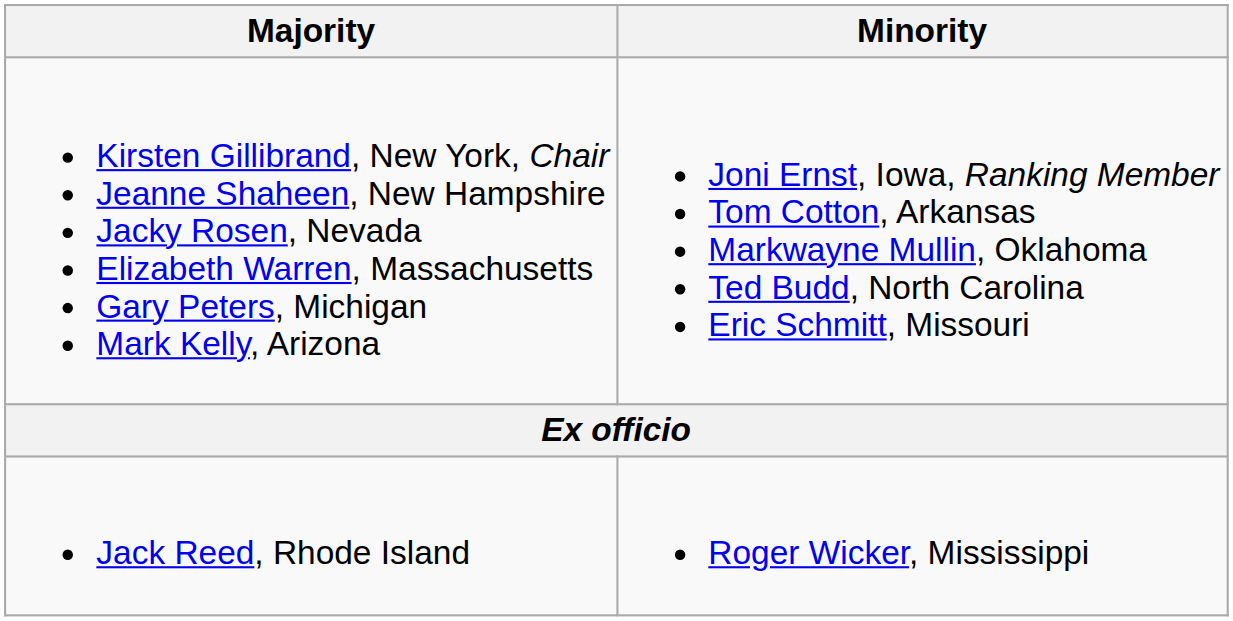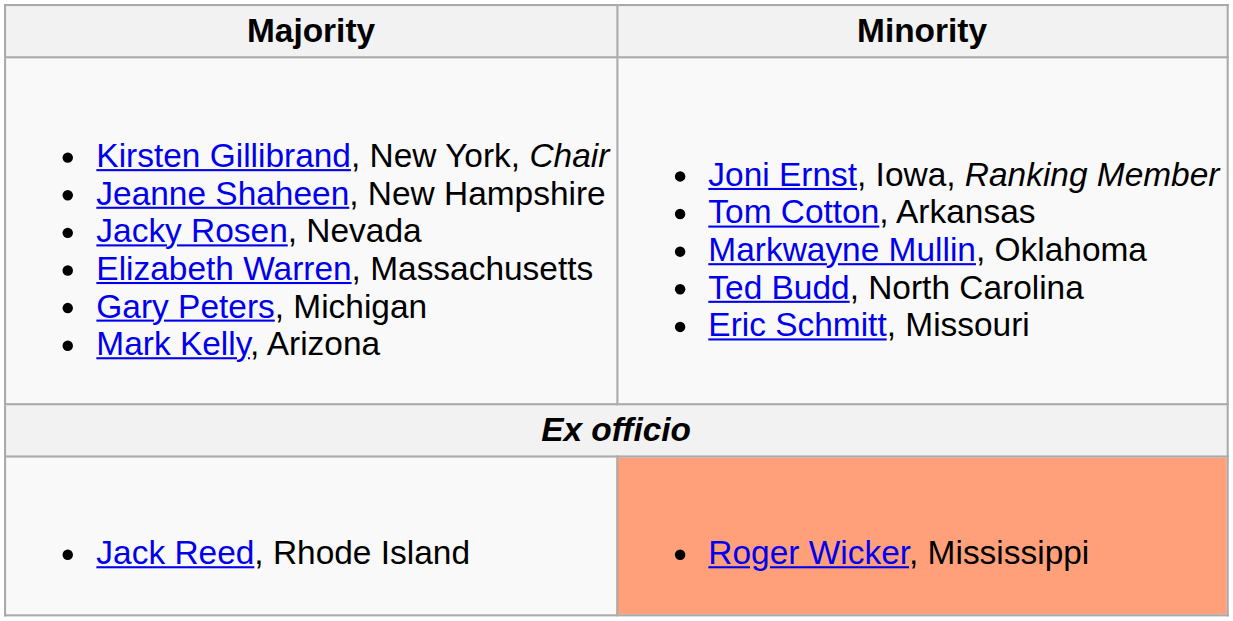Jack Reed, Rhode Island | Minority: no background -> lightsalmon background
